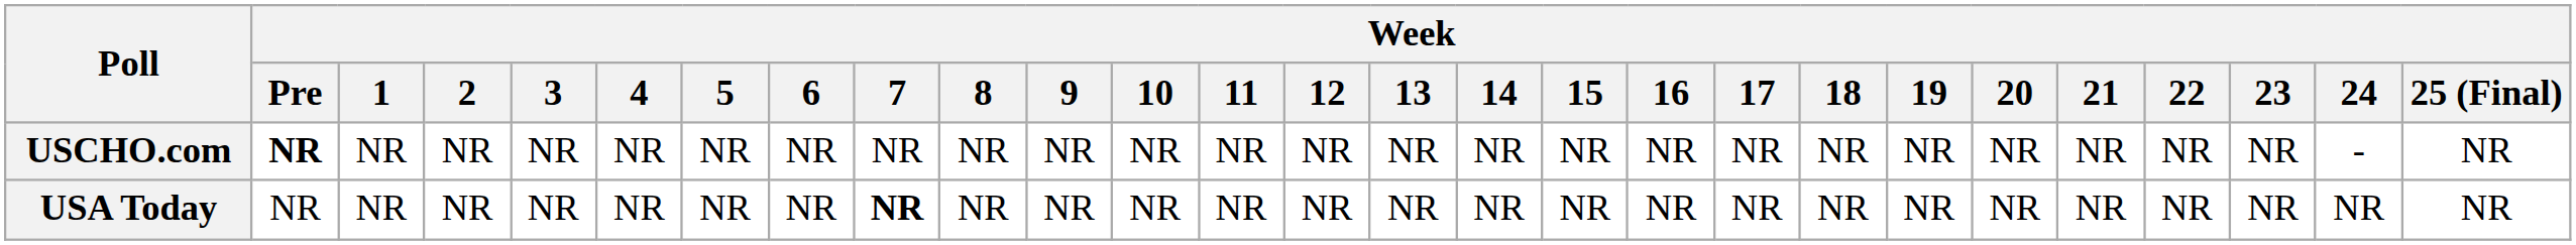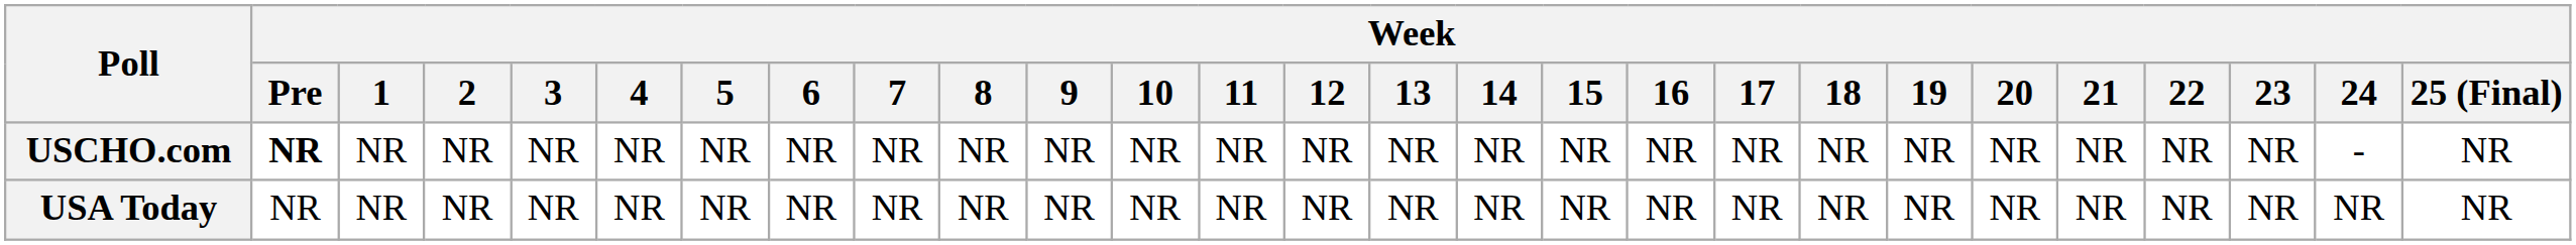USA Today | Week / 7: bold -> normal
